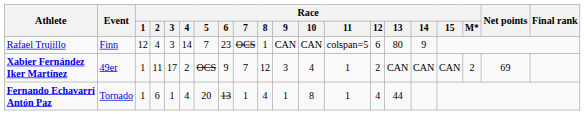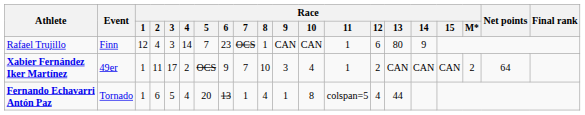Rafael Trujillo | Race / 11: colspan=5 -> 1
Xabier Fernández Iker Martínez | Race / 8: 12 -> 10
Xabier Fernández Iker Martínez | Net points: 69 -> 64
Fernando Echavarri Antón Paz | Race / 3: 1 -> 5
Fernando Echavarri Antón Paz | Race / 11: 1 -> colspan=5
